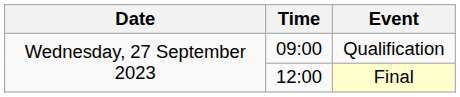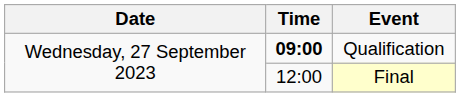Qualification | Time: normal -> bold
